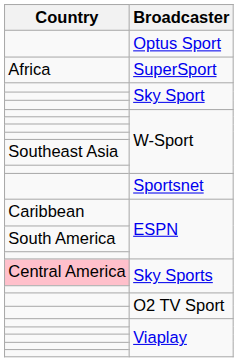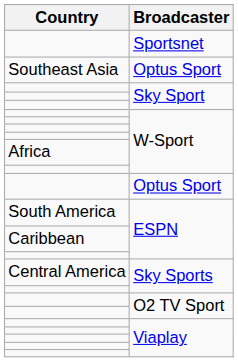row 2 | Broadcaster: Optus Sport -> Sportsnet
row 3 | Country: Africa -> Southeast Asia
row 3 | Broadcaster: SuperSport -> Optus Sport
row 11 | Country: Southeast Asia -> Africa
row 13 | Broadcaster: Sportsnet -> Optus Sport
row 14 | Country: Caribbean -> South America
row 15 | Country: South America -> Caribbean
row 17 | Country: pink background -> no background
